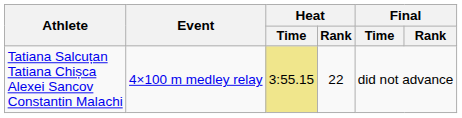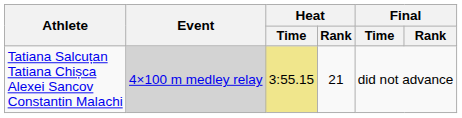row 3 | Event: no background -> lightgrey background
row 3 | Heat / Rank: 22 -> 21
